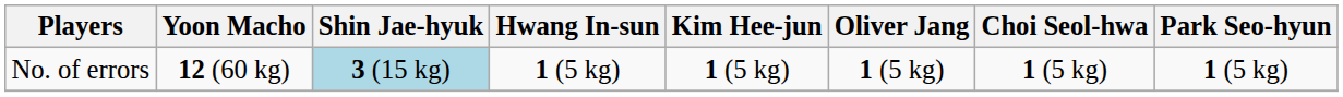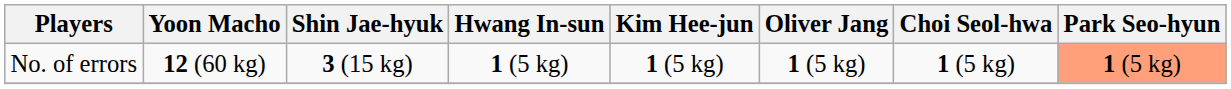No. of errors | Shin Jae-hyuk: lightblue background -> no background
No. of errors | Park Seo-hyun: no background -> lightsalmon background
